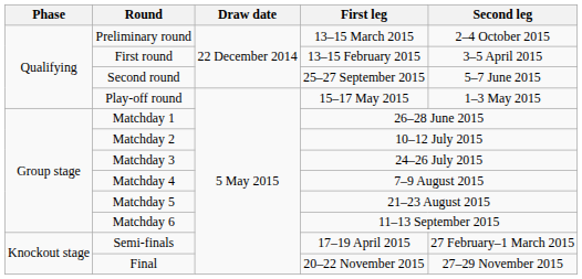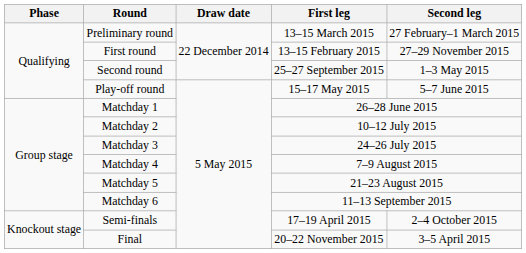Preliminary round | Second leg: 2–4 October 2015 -> 27 February–1 March 2015
First round | Second leg: 3–5 April 2015 -> 27–29 November 2015
Second round | Second leg: 5–7 June 2015 -> 1–3 May 2015
Play-off round | Second leg: 1–3 May 2015 -> 5–7 June 2015
Semi-finals | Second leg: 27 February–1 March 2015 -> 2–4 October 2015
Final | Second leg: 27–29 November 2015 -> 3–5 April 2015
